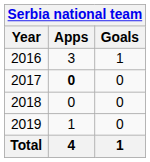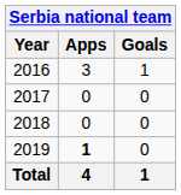2017 | Apps: bold -> normal
2019 | Apps: normal -> bold
